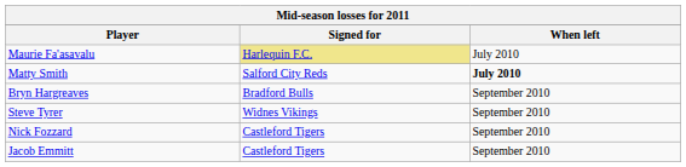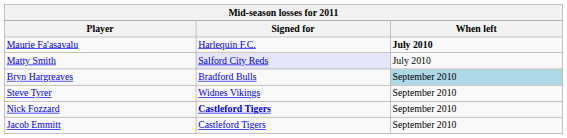Maurie Fa'asavalu | Signed for: khaki background -> no background
Maurie Fa'asavalu | When left: normal -> bold
Matty Smith | Signed for: no background -> lavender background
Matty Smith | When left: bold -> normal
Bryn Hargreaves | When left: no background -> lightblue background
Nick Fozzard | Signed for: normal -> bold
